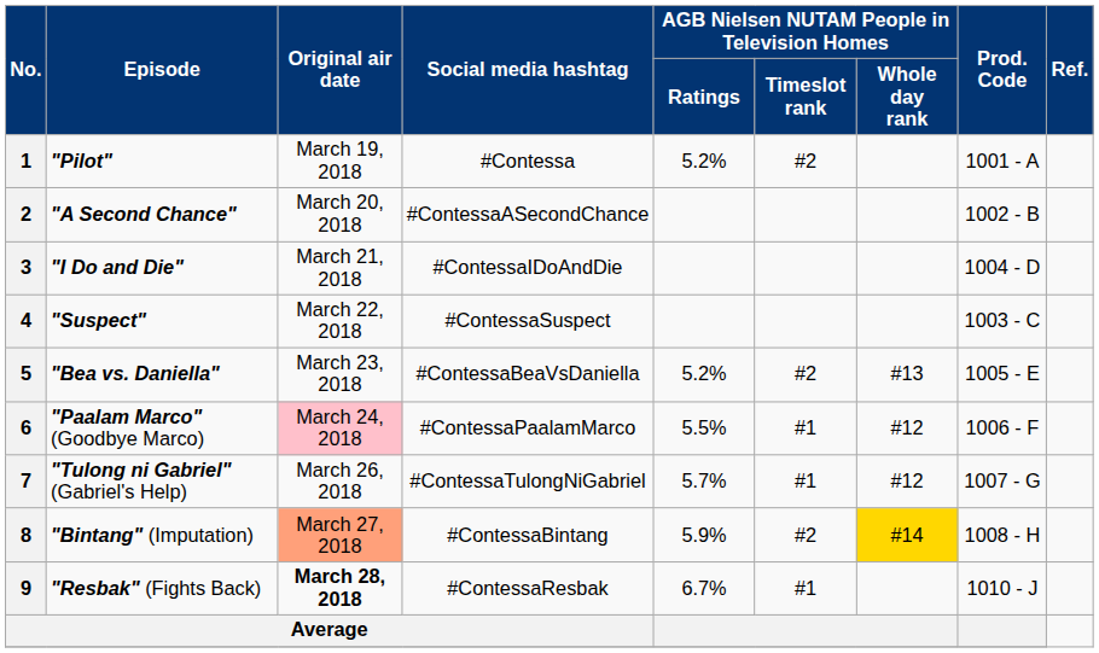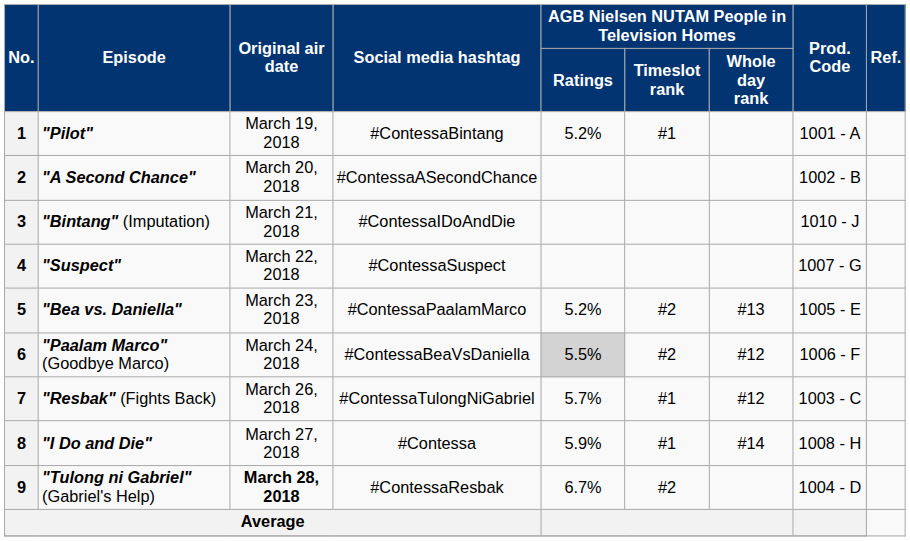1 | Social media hashtag: #Contessa -> #ContessaBintang
1 | AGB Nielsen NUTAM People in Television Homes / Timeslot rank: #2 -> #1
3 | Episode: "I Do and Die" -> "Bintang" (Imputation)
3 | Prod. Code: 1004 - D -> 1010 - J
4 | Prod. Code: 1003 - C -> 1007 - G
5 | Social media hashtag: #ContessaBeaVsDaniella -> #ContessaPaalamMarco
6 | Original air date: pink background -> no background
6 | Social media hashtag: #ContessaPaalamMarco -> #ContessaBeaVsDaniella
6 | AGB Nielsen NUTAM People in Television Homes / Ratings: no background -> lightgrey background
6 | AGB Nielsen NUTAM People in Television Homes / Timeslot rank: #1 -> #2
7 | Episode: "Tulong ni Gabriel" (Gabriel's Help) -> "Resbak" (Fights Back)
7 | Prod. Code: 1007 - G -> 1003 - C
8 | Episode: "Bintang" (Imputation) -> "I Do and Die"
8 | Original air date: lightsalmon background -> no background
8 | Social media hashtag: #ContessaBintang -> #Contessa
8 | AGB Nielsen NUTAM People in Television Homes / Timeslot rank: #2 -> #1
8 | column 7: gold background -> no background
9 | Episode: "Resbak" (Fights Back) -> "Tulong ni Gabriel" (Gabriel's Help)
9 | AGB Nielsen NUTAM People in Television Homes / Timeslot rank: #1 -> #2
9 | Prod. Code: 1010 - J -> 1004 - D
